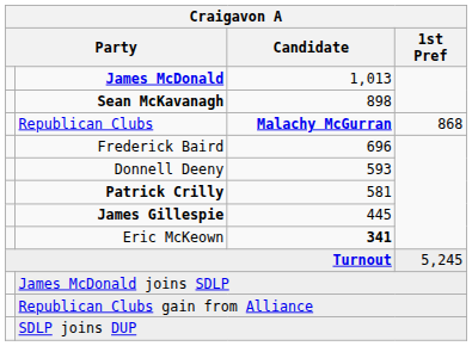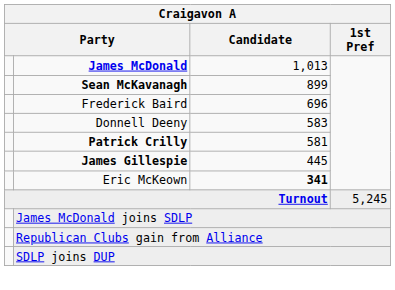Sean McKavanagh | Candidate: 898 -> 899
- row: Republican Clubs | Malachy McGurran | 868
Donnell Deeny | Candidate: 593 -> 583
